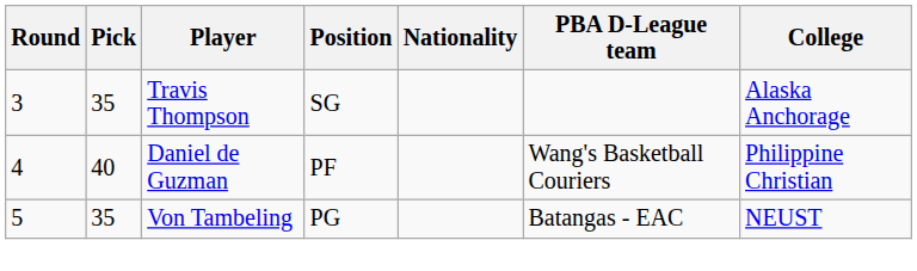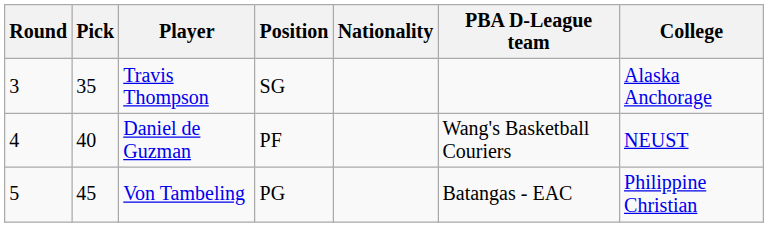Daniel de Guzman | College: Philippine Christian -> NEUST
Von Tambeling | Pick: 35 -> 45
Von Tambeling | College: NEUST -> Philippine Christian
